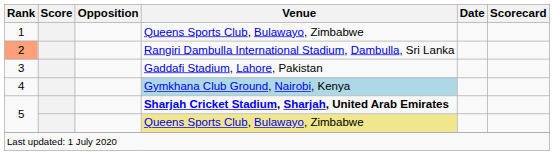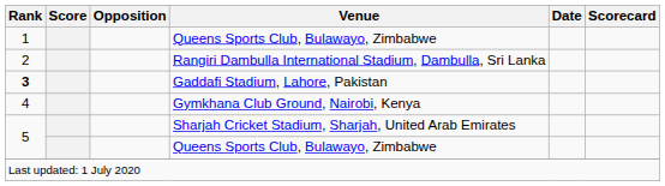2 | Rank: lightsalmon background -> no background
3 | Rank: normal -> bold
4 | Venue: lightblue background -> no background
5 / Sharjah Cricket Stadium, Sharjah, United Arab Emirates | Venue: bold -> normal
5 / Queens Sports Club, Bulawayo, Zimbabwe | Venue: khaki background -> no background
